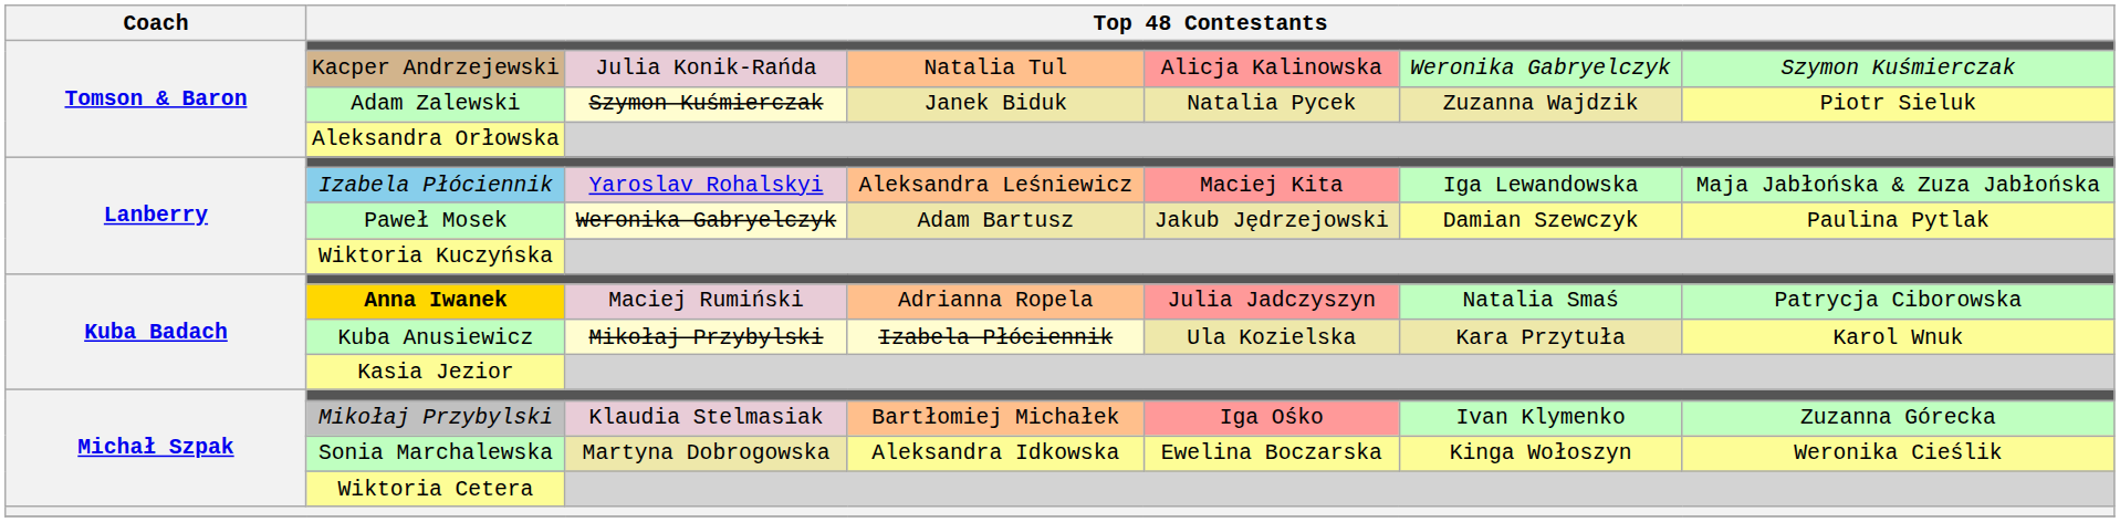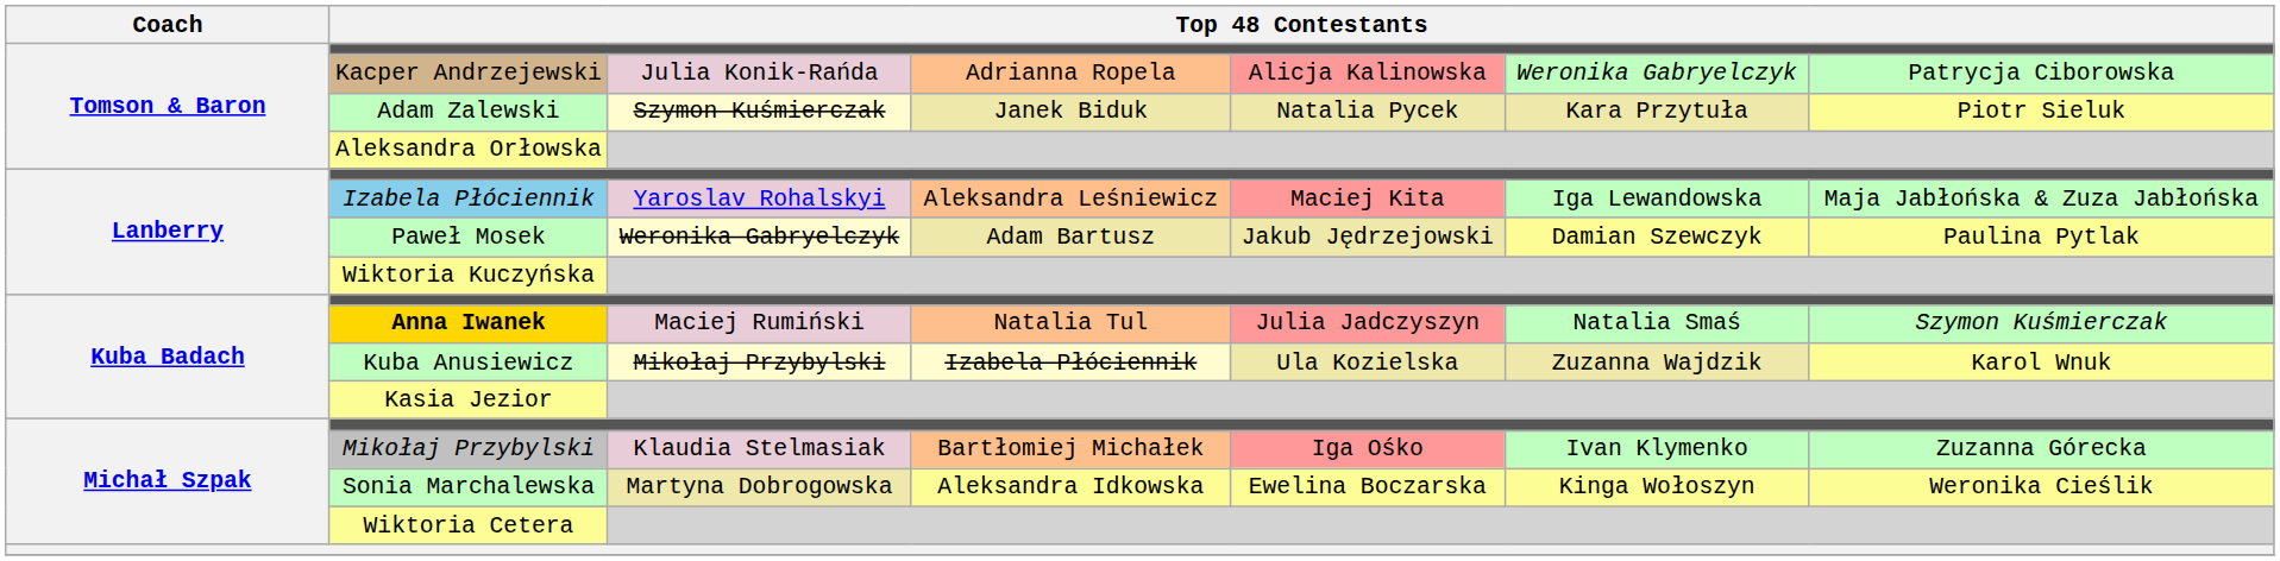Kacper Andrzejewski | column 4: Natalia Tul -> Adrianna Ropela
Kacper Andrzejewski | column 7: Szymon Kuśmierczak -> Patrycja Ciborowska
Adam Zalewski | column 6: Zuzanna Wajdzik -> Kara Przytuła
Anna Iwanek | column 4: Adrianna Ropela -> Natalia Tul
Anna Iwanek | column 7: Patrycja Ciborowska -> Szymon Kuśmierczak
Kuba Anusiewicz | column 6: Kara Przytuła -> Zuzanna Wajdzik
